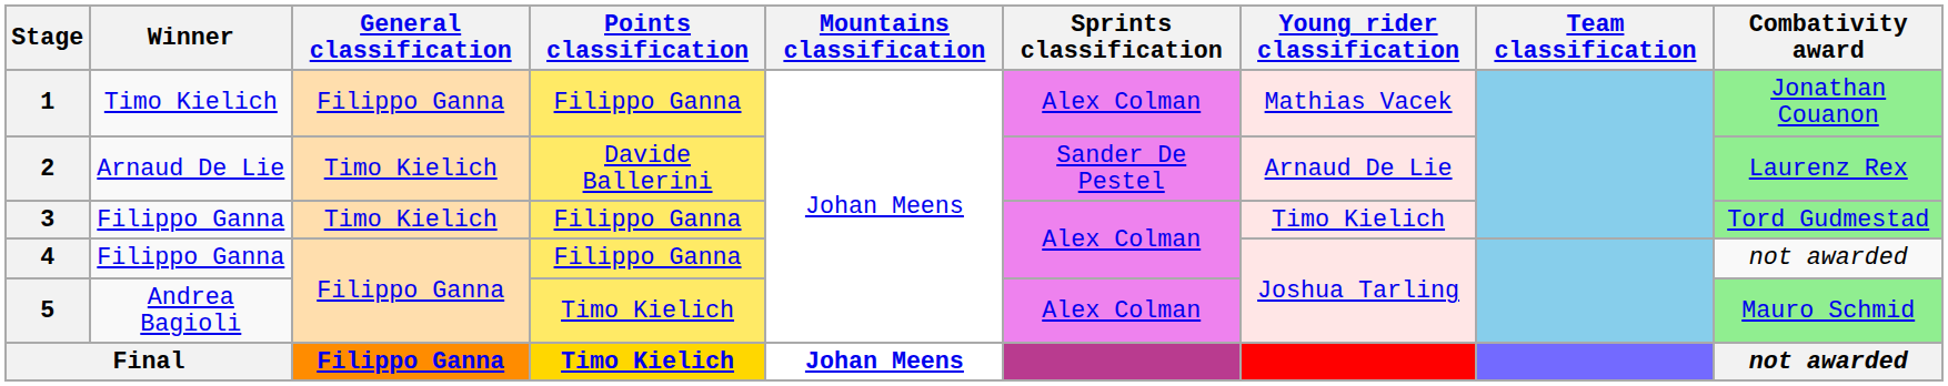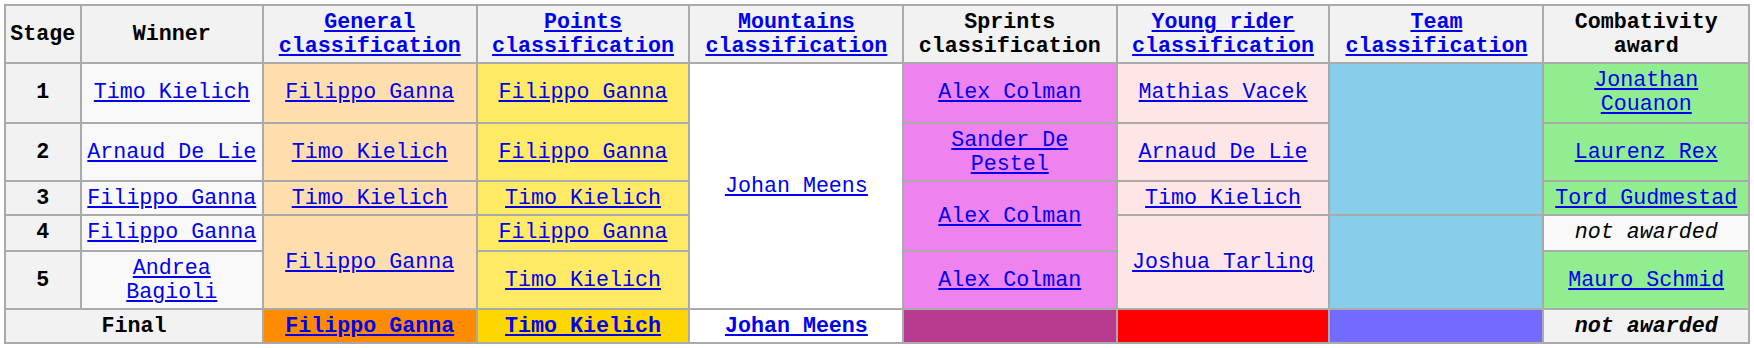2 | Points classification: Davide Ballerini -> Filippo Ganna
3 | Points classification: Filippo Ganna -> Timo Kielich
